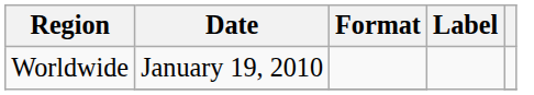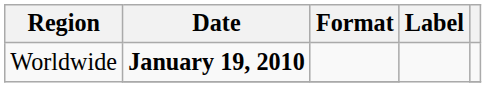Worldwide / January 19, 2010 | Date: normal -> bold
